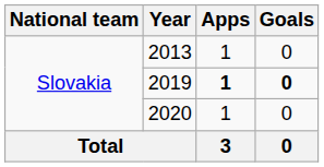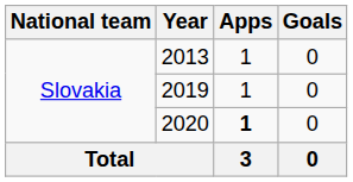2019 | Apps: bold -> normal
2019 | Goals: bold -> normal
2020 | Apps: normal -> bold
